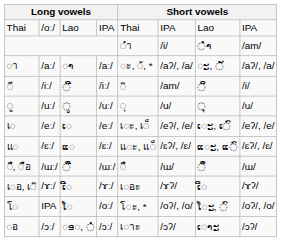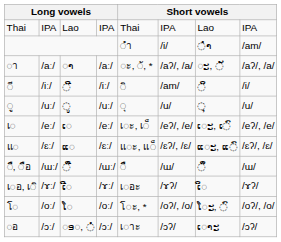row 2 | column 2: /oː/ -> IPA
row 11 | column 2: IPA -> /oː/
